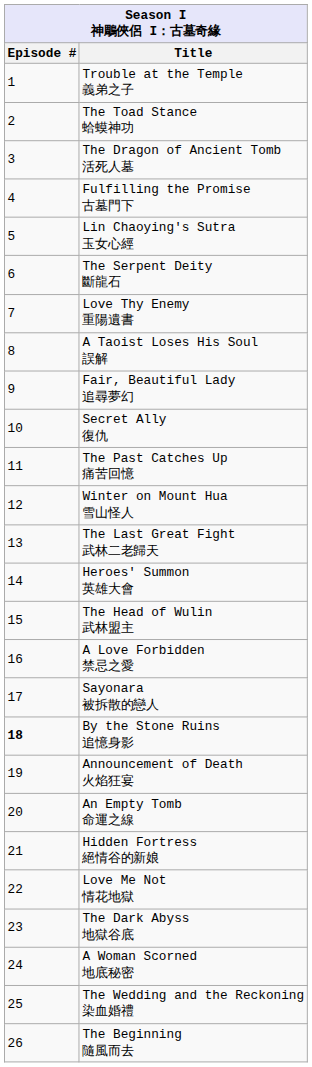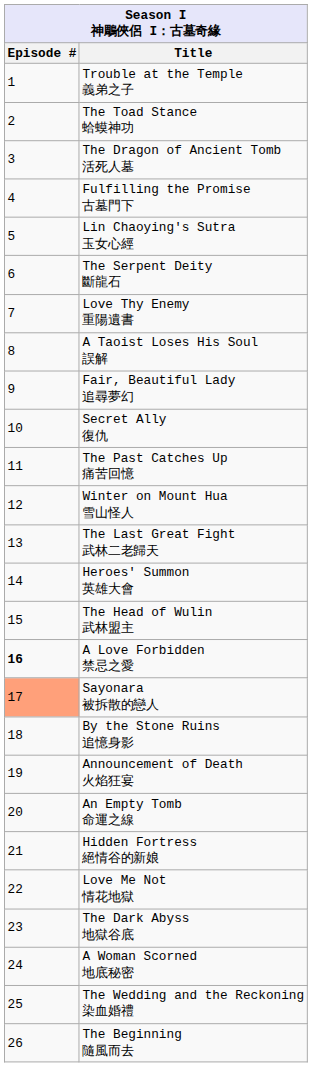A Love Forbidden 禁忌之愛 | Episode #: normal -> bold
Sayonara 被拆散的戀人 | Episode #: no background -> lightsalmon background
By the Stone Ruins 追憶身影 | Episode #: bold -> normal
